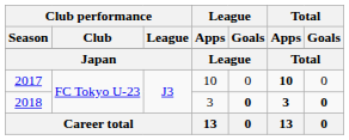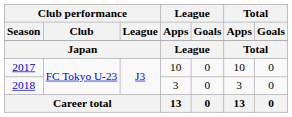2017 | Total / Apps: bold -> normal
2018 | League / Goals: bold -> normal
2018 | Total / Apps: bold -> normal
2018 | Total / Goals: bold -> normal
